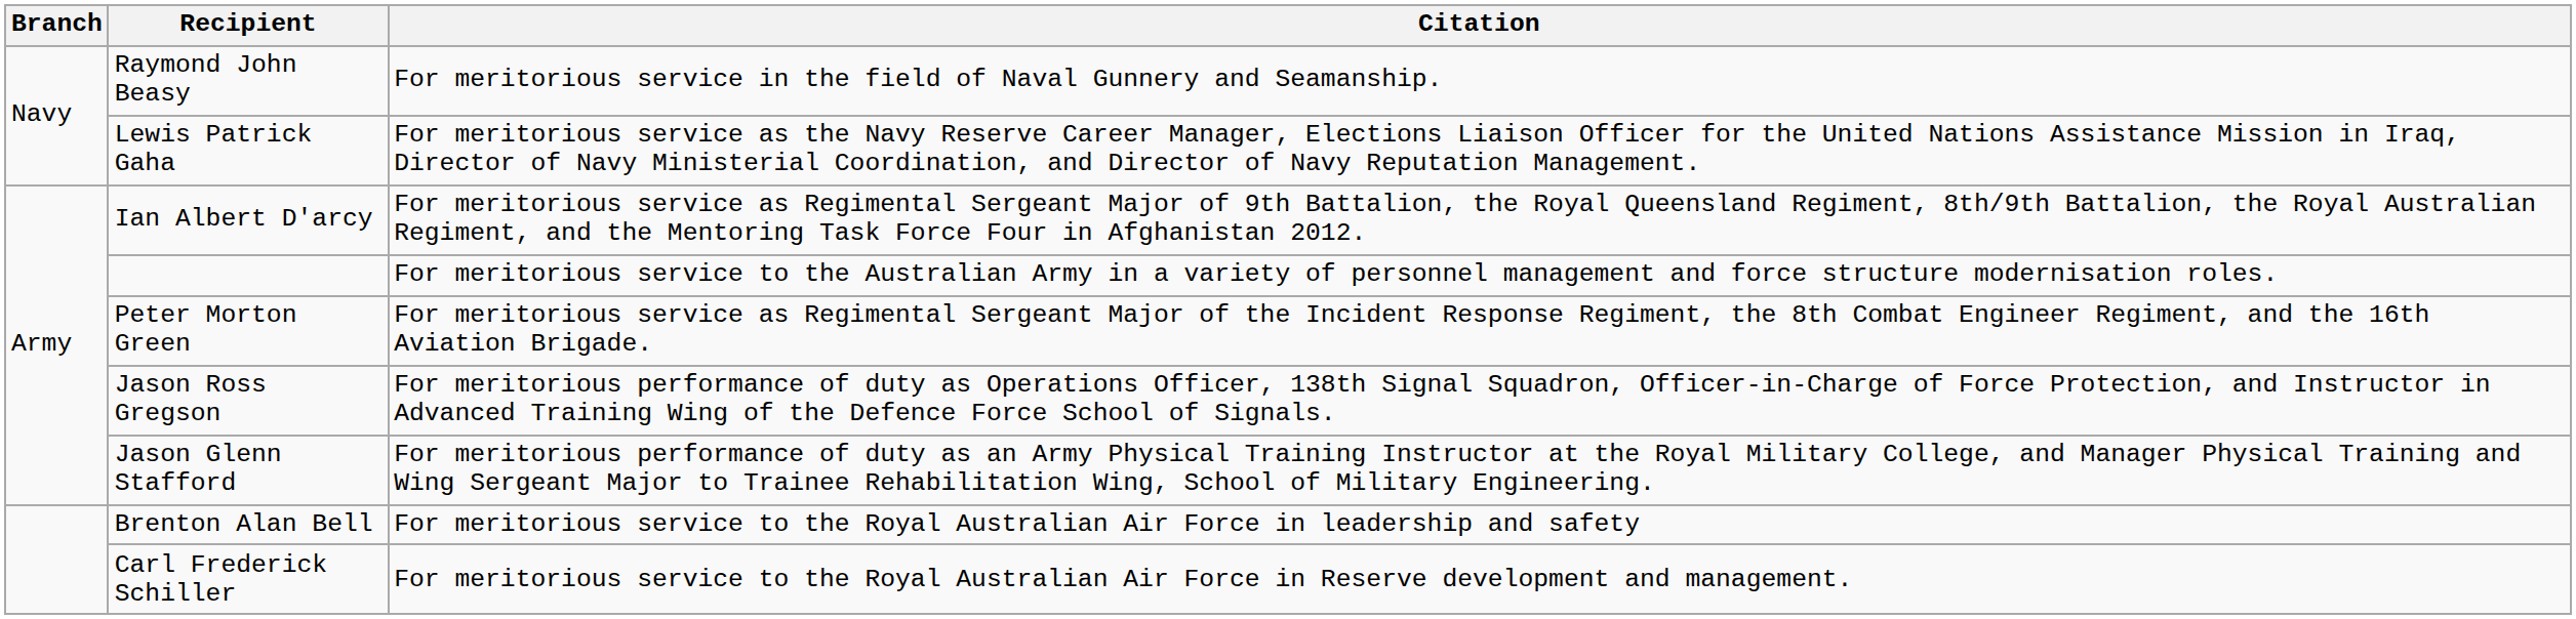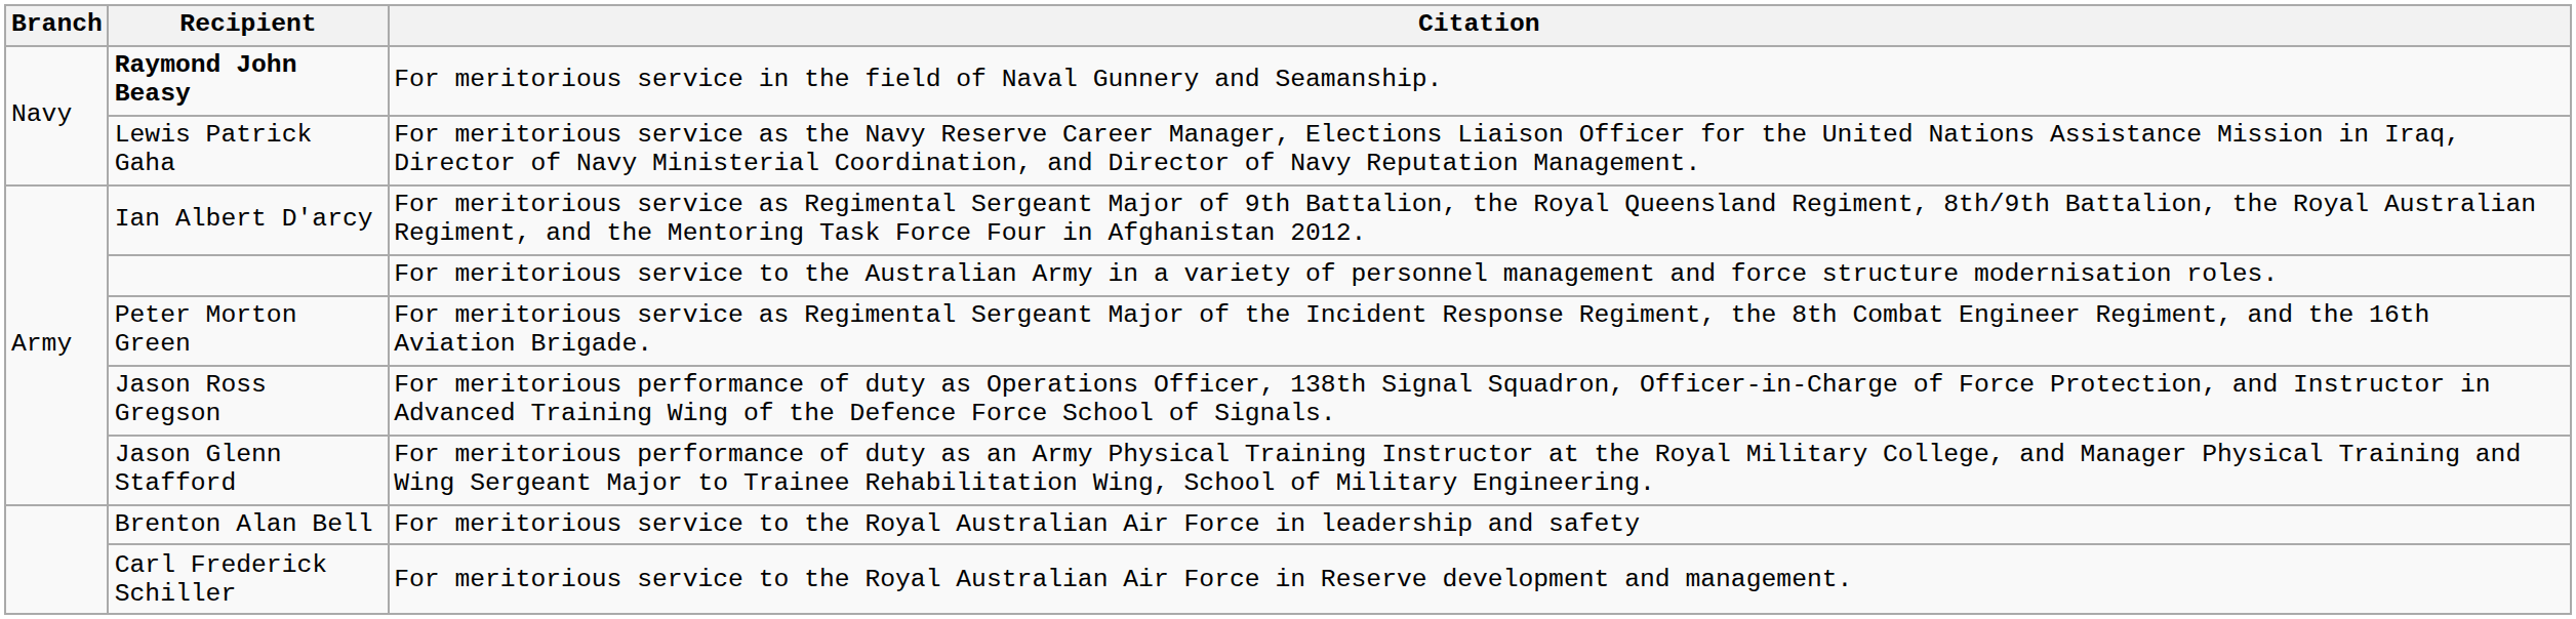Raymond John Beasy | Recipient: normal -> bold
